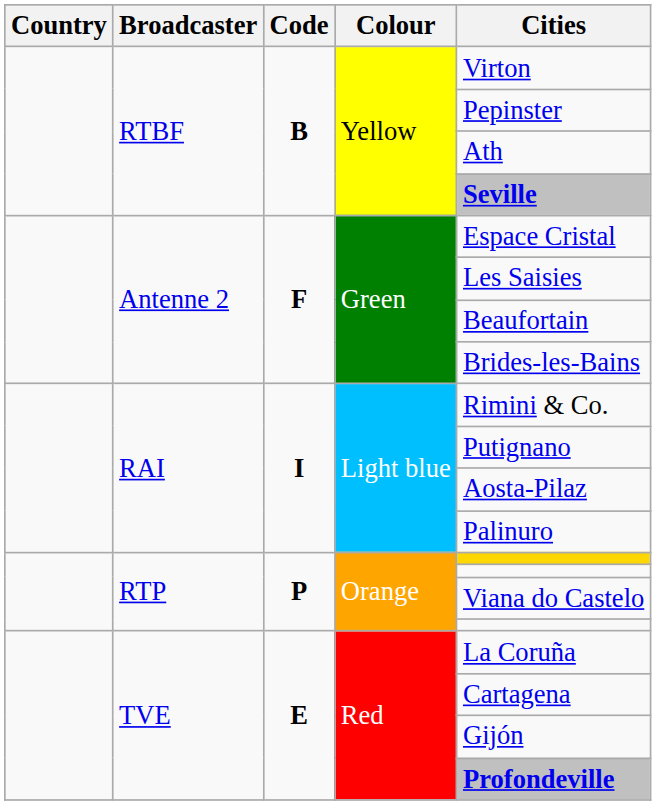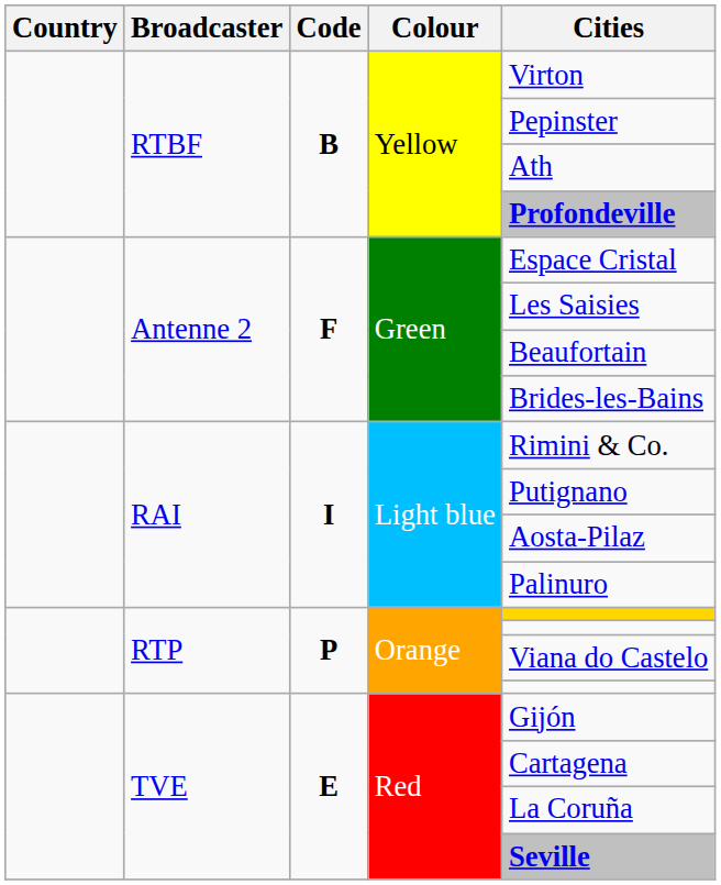row 5 | Cities: Seville -> Profondeville
row 18 | Cities: La Coruña -> Gijón
row 20 | Cities: Gijón -> La Coruña
row 21 | Cities: Profondeville -> Seville
